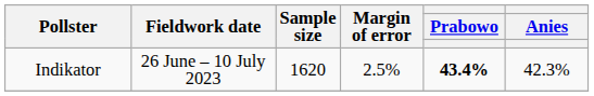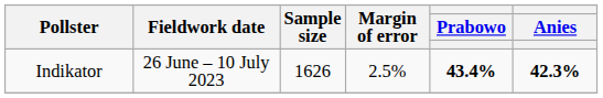Indikator | Sample size: 1620 -> 1626
Indikator | Anies: normal -> bold
